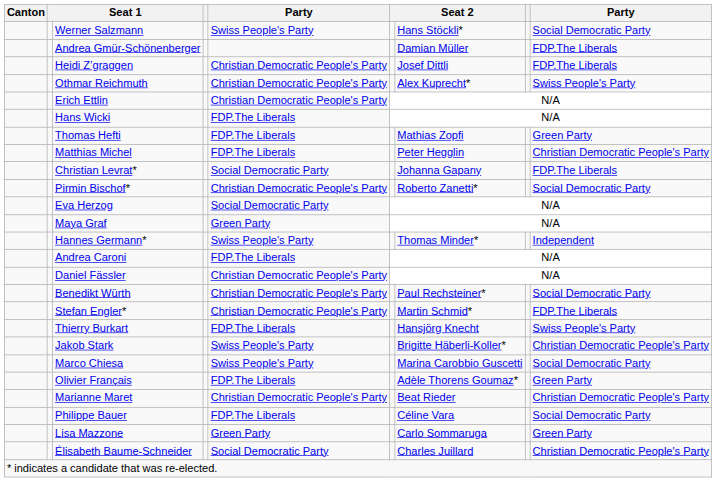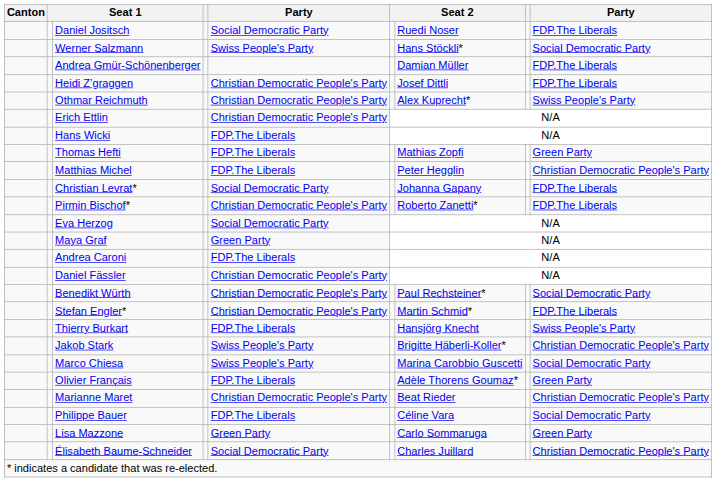+ row: Daniel Jositsch | Social Democratic Party | Ruedi Noser | FDP.The Liberals
Pirmin Bischof* | column 9: Social Democratic Party -> FDP.The Liberals
- row: Hannes Germann* | Swiss People's Party | Thomas Minder* | Independent
